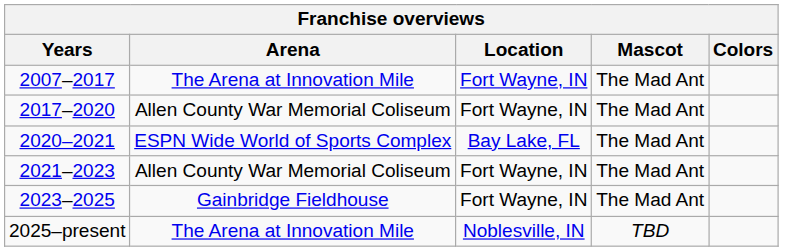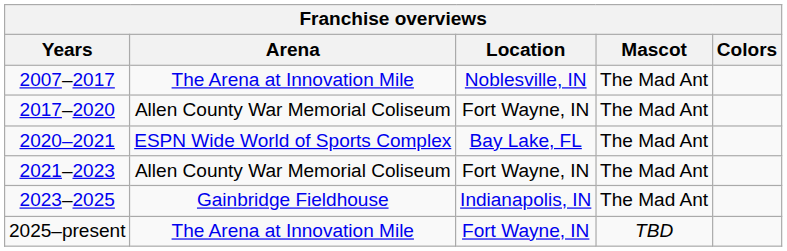2007–2017 | Location: Fort Wayne, IN -> Noblesville, IN
2023–2025 | Location: Fort Wayne, IN -> Indianapolis, IN
2025–present | Location: Noblesville, IN -> Fort Wayne, IN
